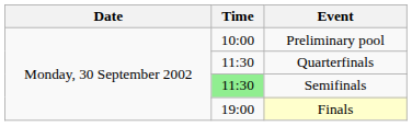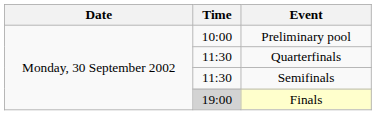Semifinals | Time: lightgreen background -> no background
Finals | Time: no background -> lightgrey background
